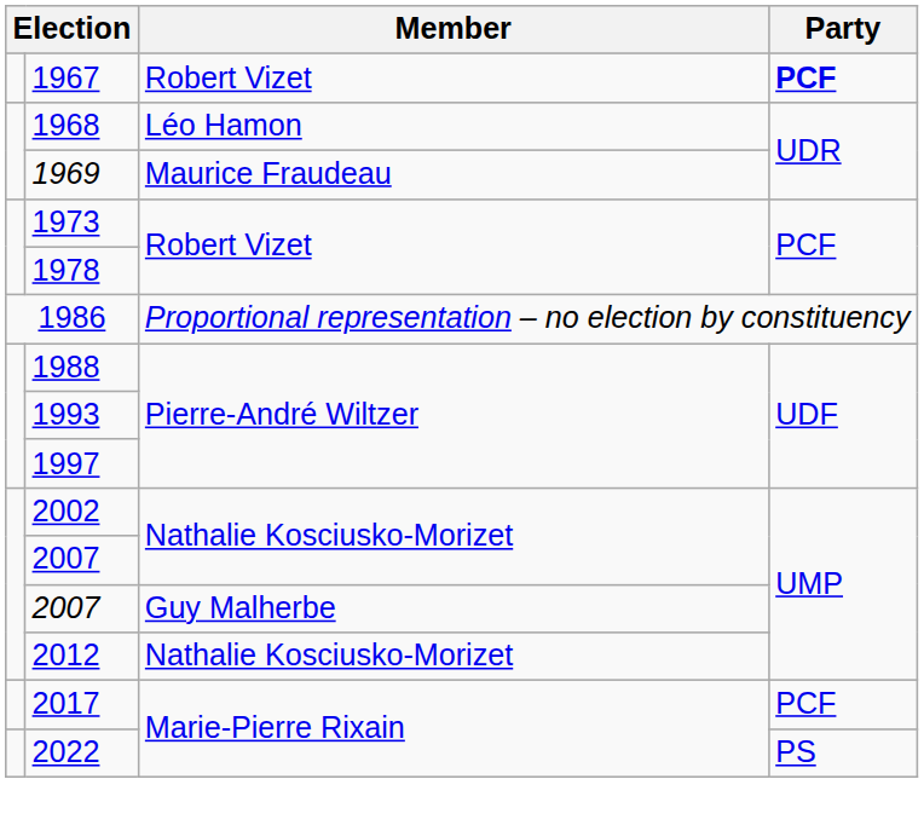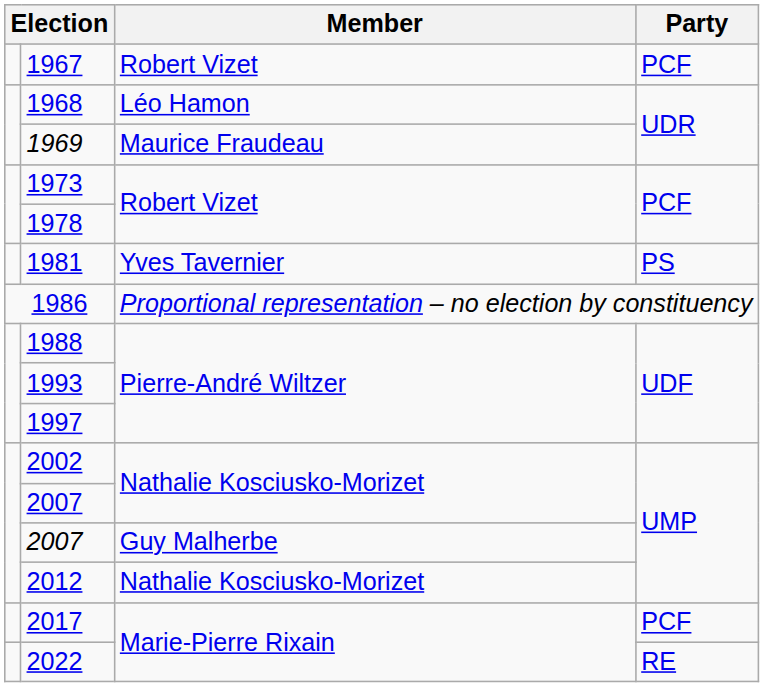1967 | Party: bold -> normal
+ row: 1981 | Yves Tavernier | PS
2022 | Party: PS -> RE
